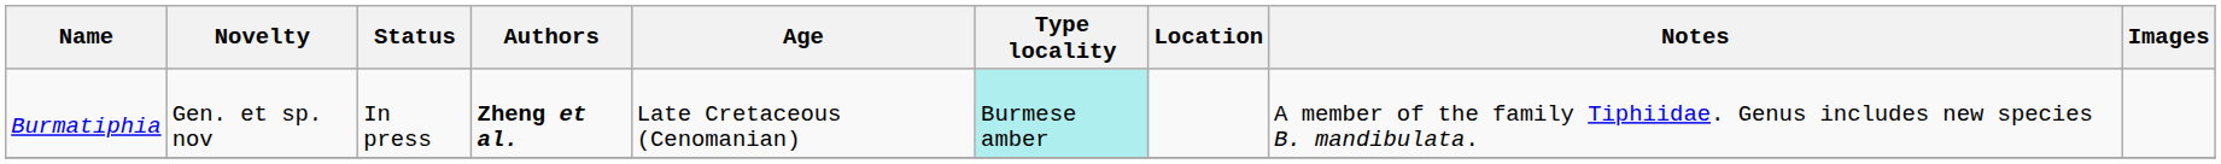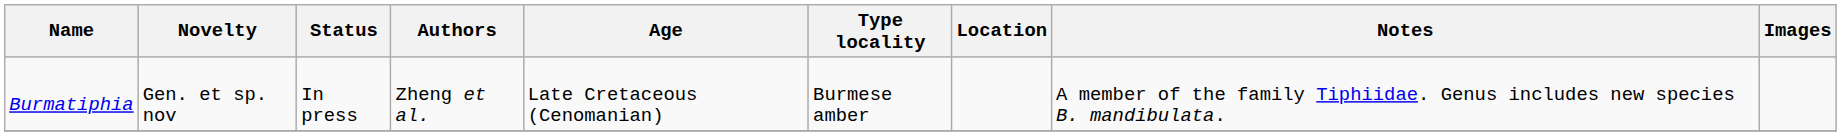Burmatiphia | Authors: bold -> normal
Burmatiphia | Type locality: paleturquoise background -> no background
